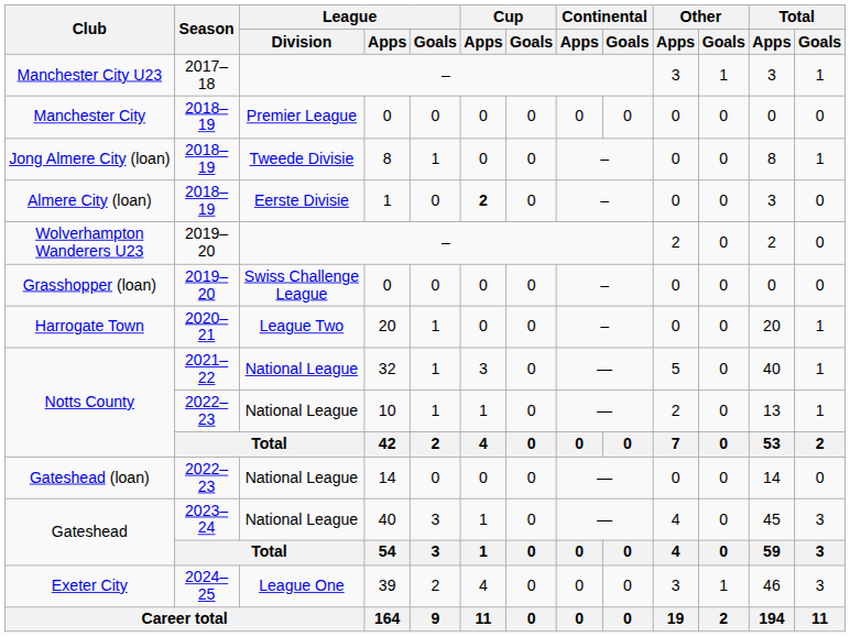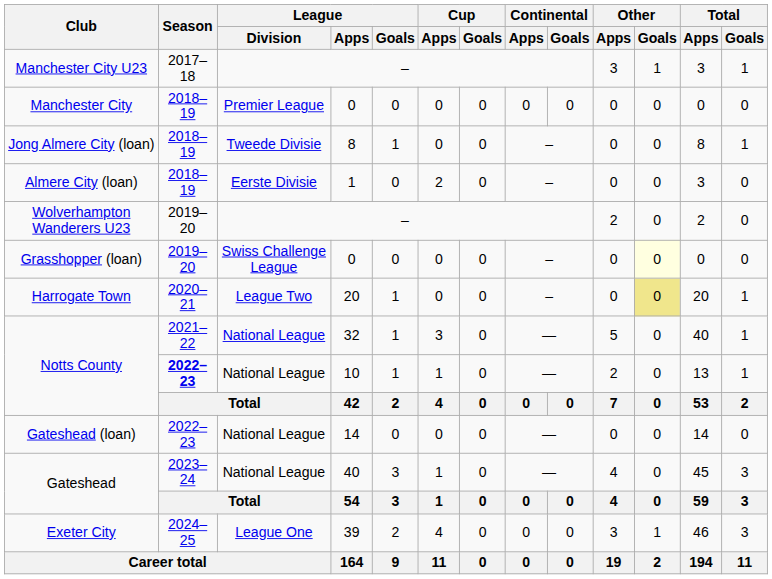Almere City (loan) | Cup / Apps: bold -> normal
Grasshopper (loan) | Other / Goals: no background -> lightyellow background
Harrogate Town | Other / Goals: no background -> khaki background
Notts County / 10 | Season: normal -> bold
